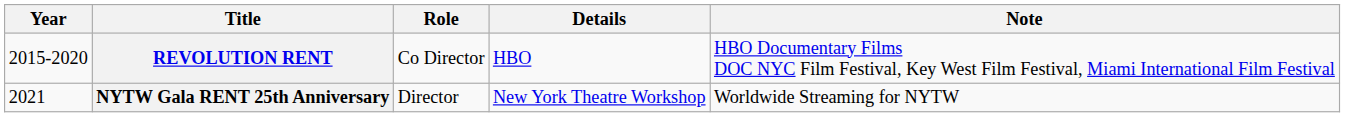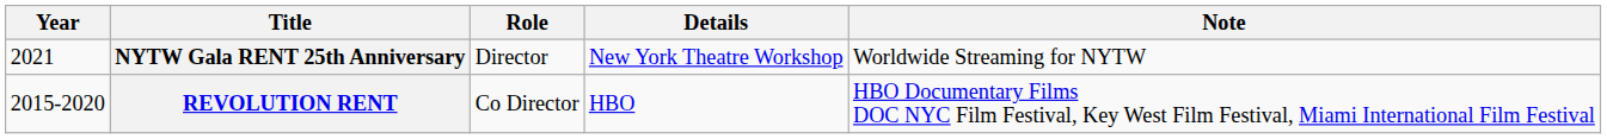rows swapped: REVOLUTION RENT <-> NYTW Gala RENT 25th Anniversary
